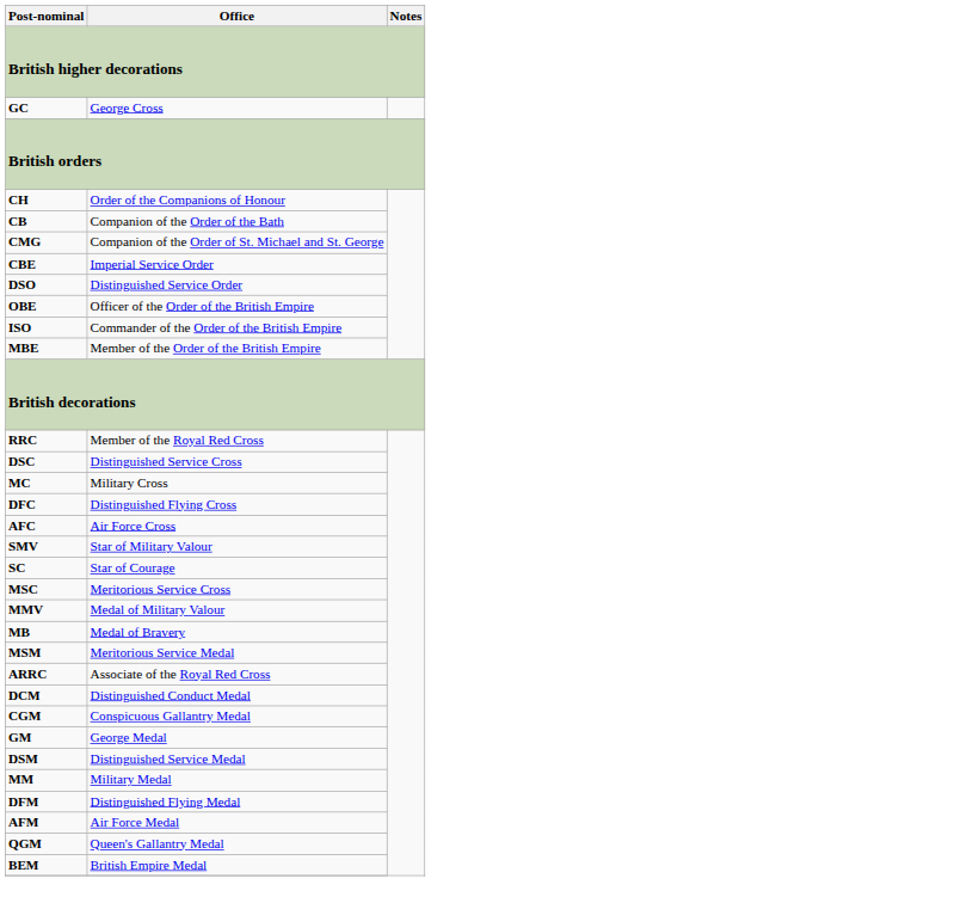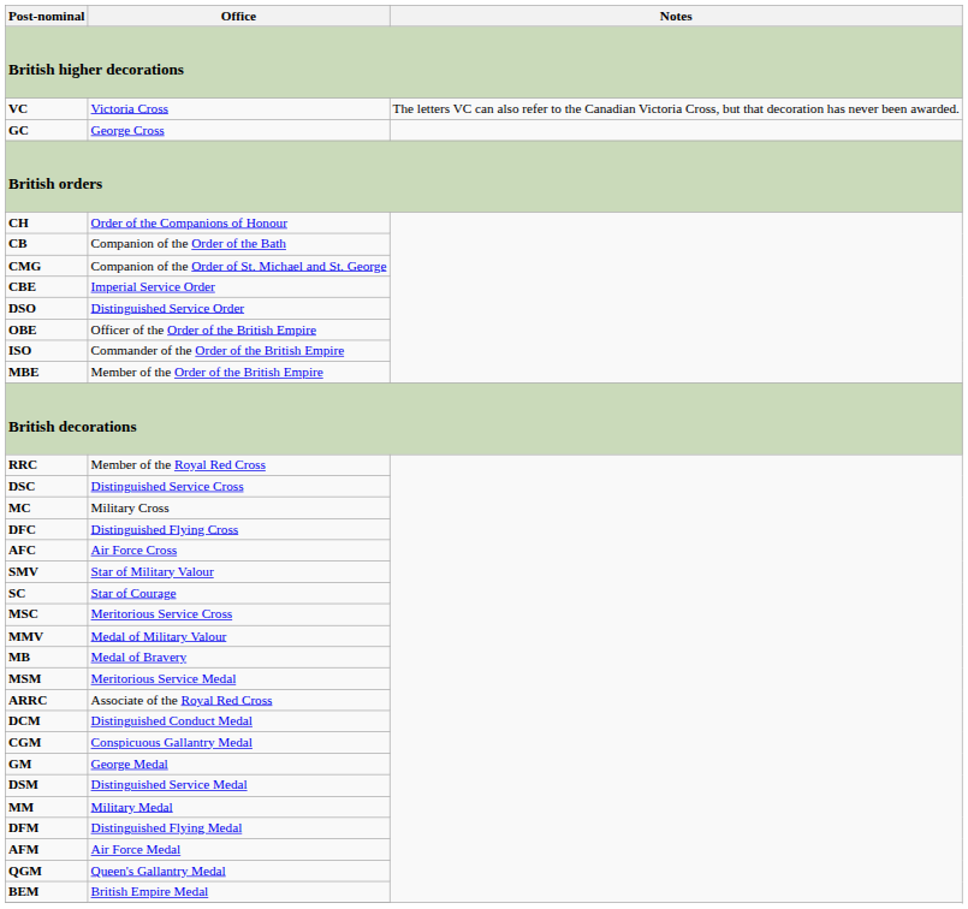+ row: VC | Victoria Cross | The letters VC can also refer to the Canadian Victoria Cross, but that decoration has never been awarded.
